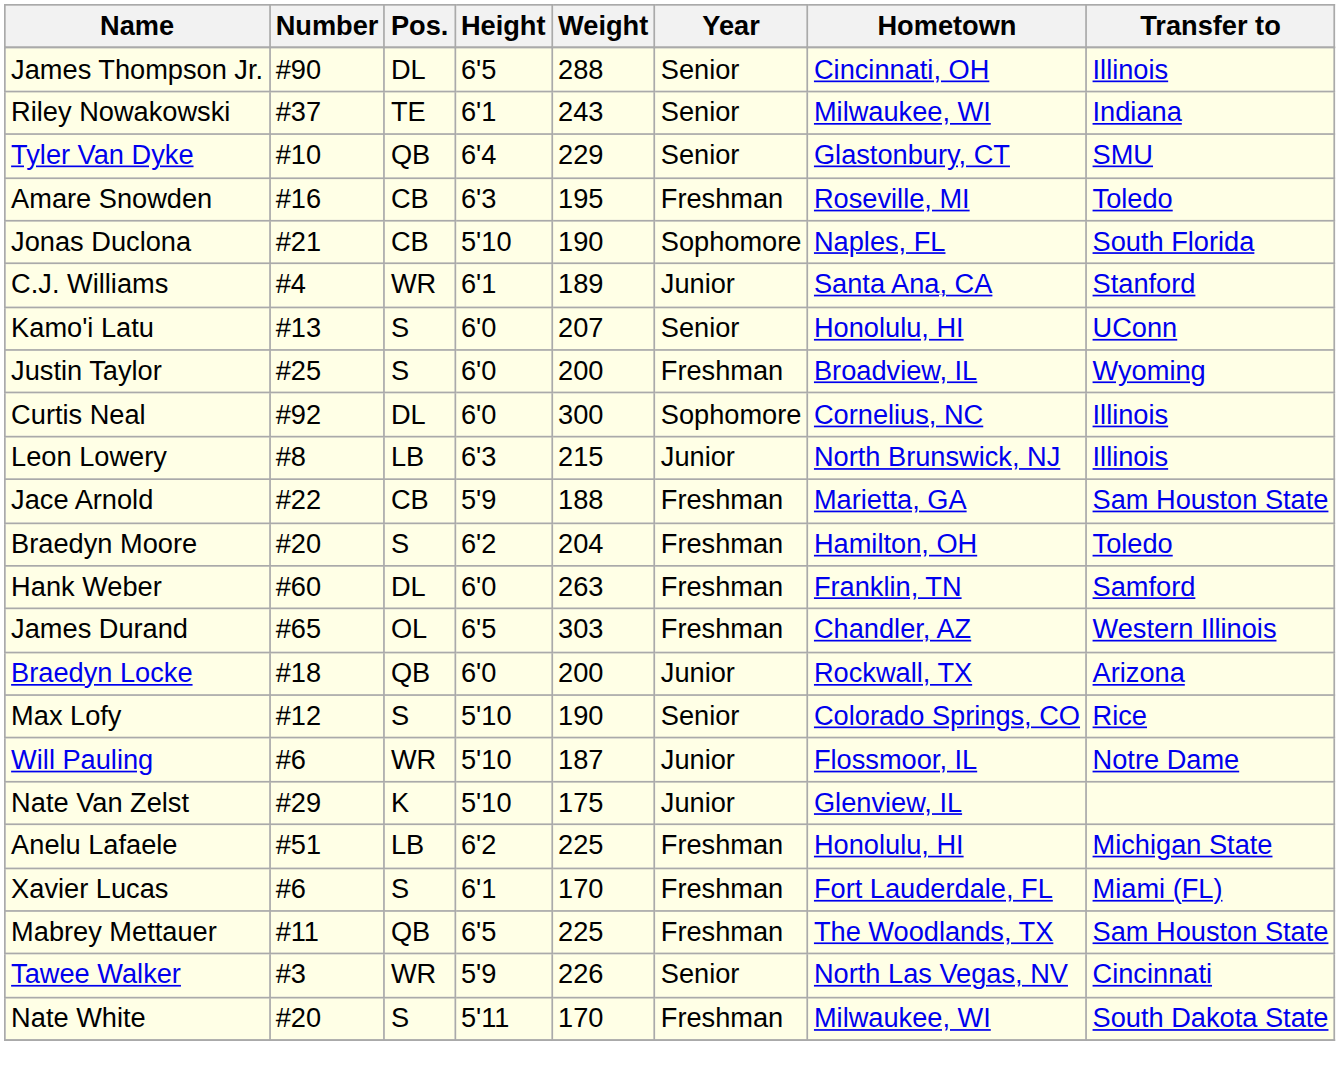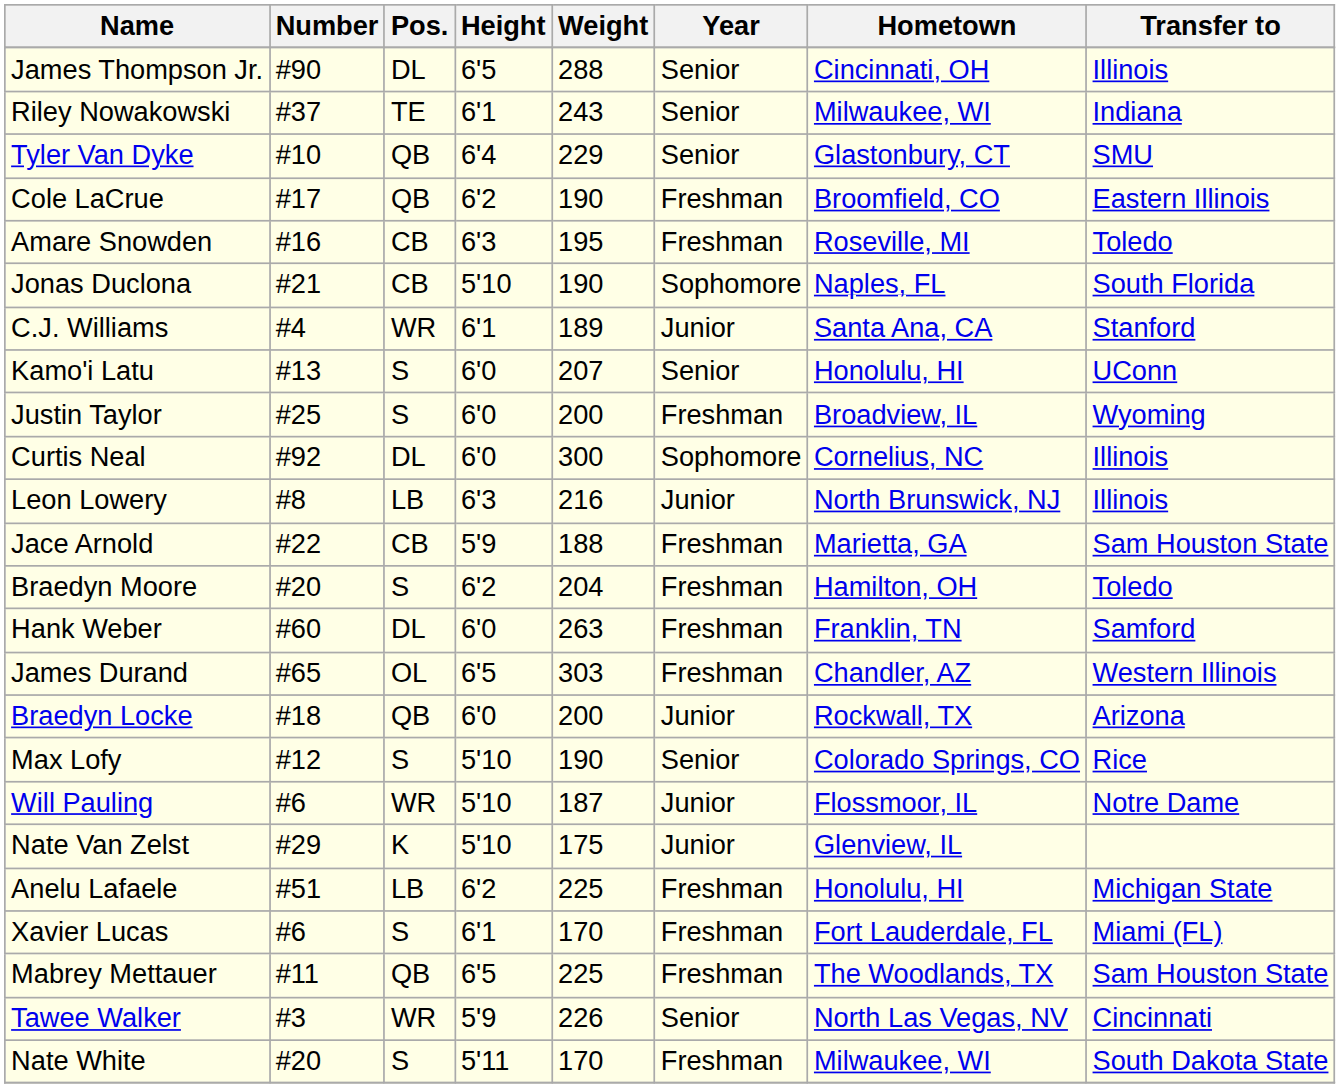+ row: Cole LaCrue | #17 | QB | 6'2 | 190 | Freshman | Broomfield, CO | Eastern Illinois
Leon Lowery | Weight: 215 -> 216
